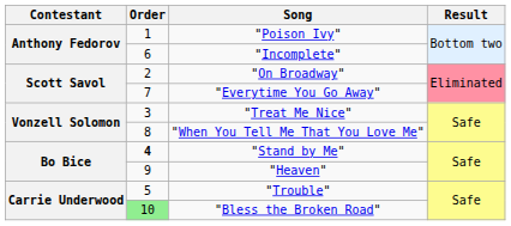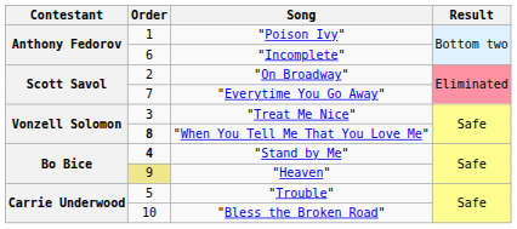"When You Tell Me That You Love Me" | Order: normal -> bold
"Heaven" | Order: no background -> khaki background
"Bless the Broken Road" | Order: lightgreen background -> no background
